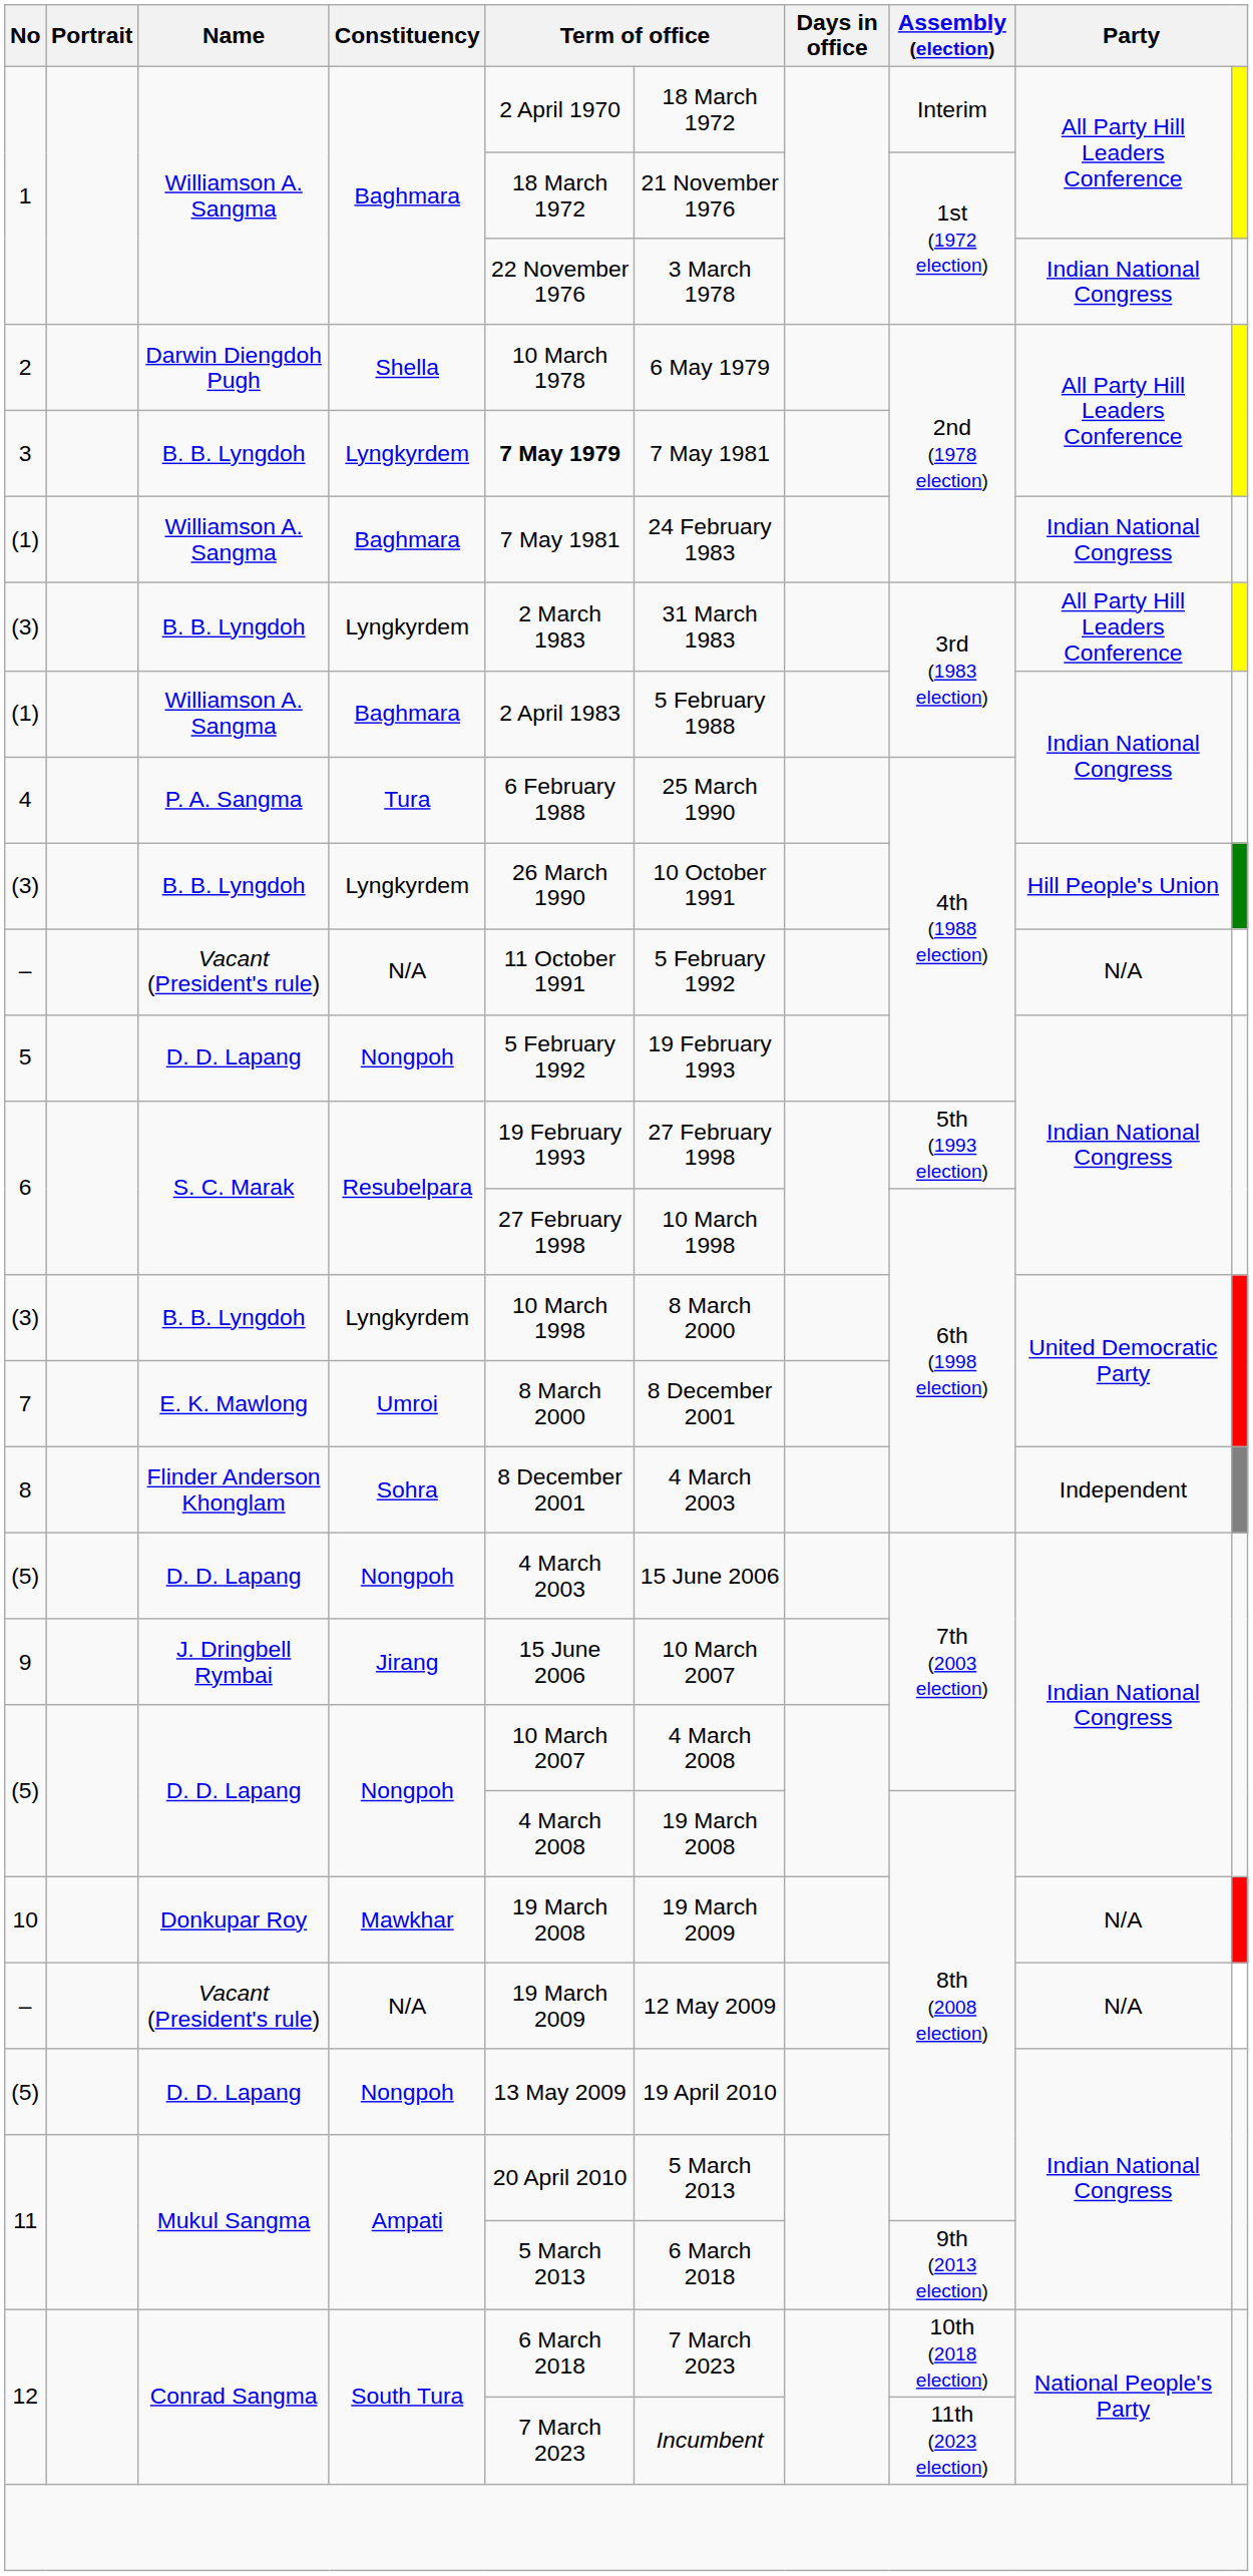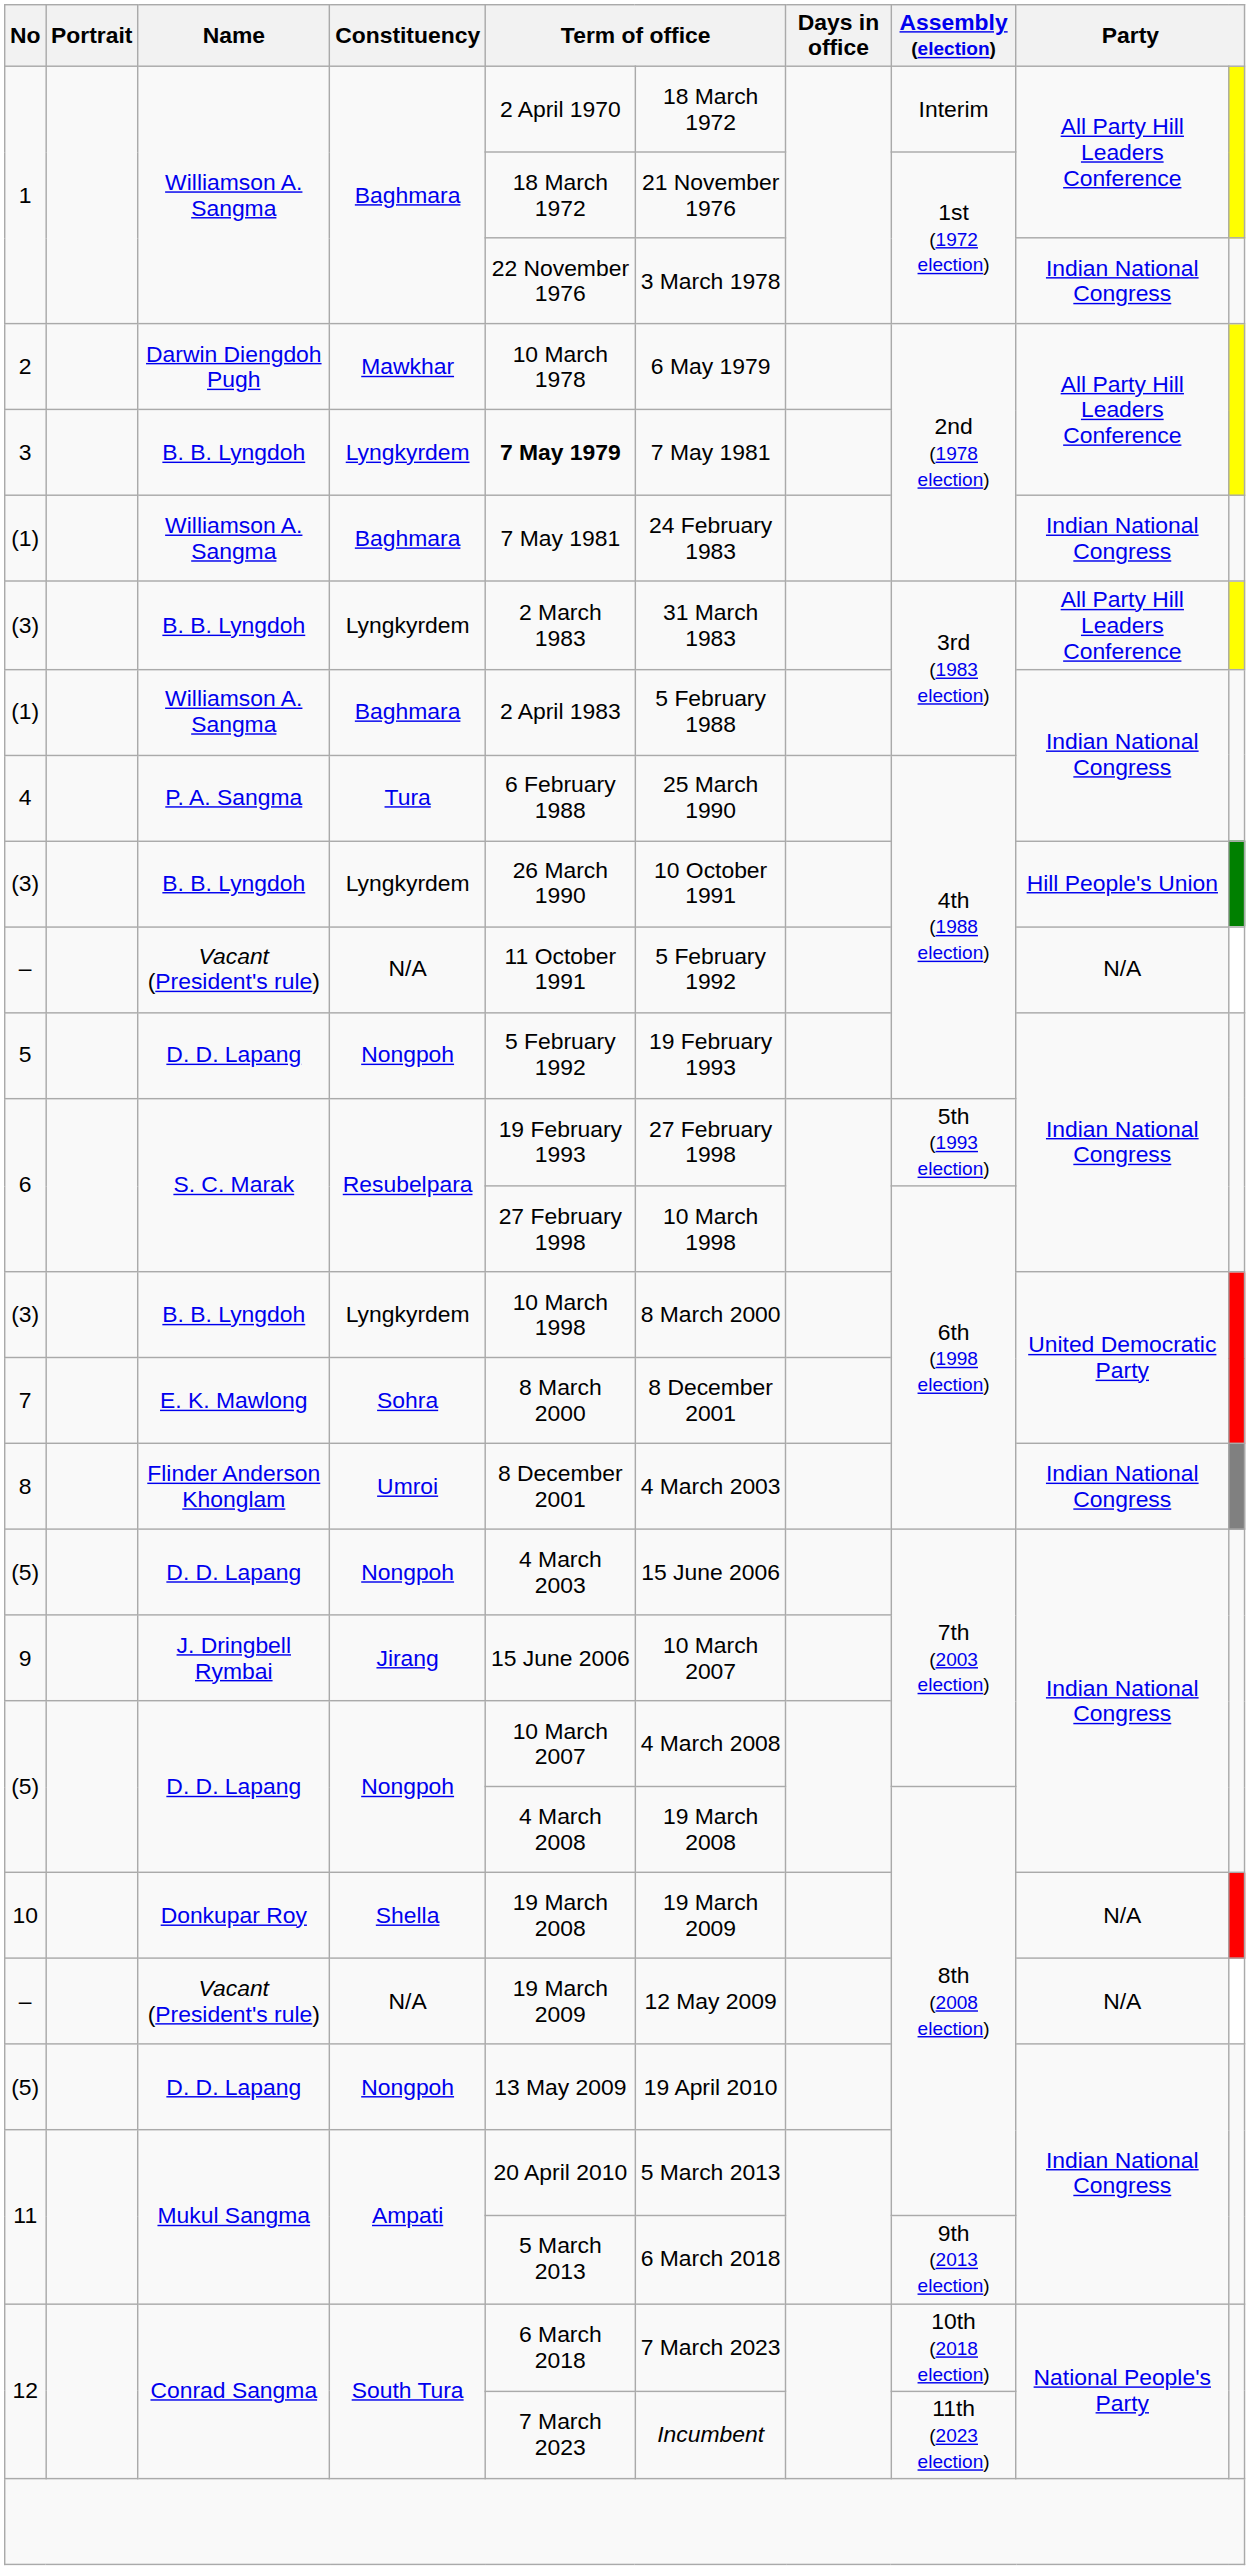2 | Constituency: Shella -> Mawkhar
7 | Constituency: Umroi -> Sohra
8 | Constituency: Sohra -> Umroi
8 | column 9: Independent -> Indian National Congress
10 | Constituency: Mawkhar -> Shella
